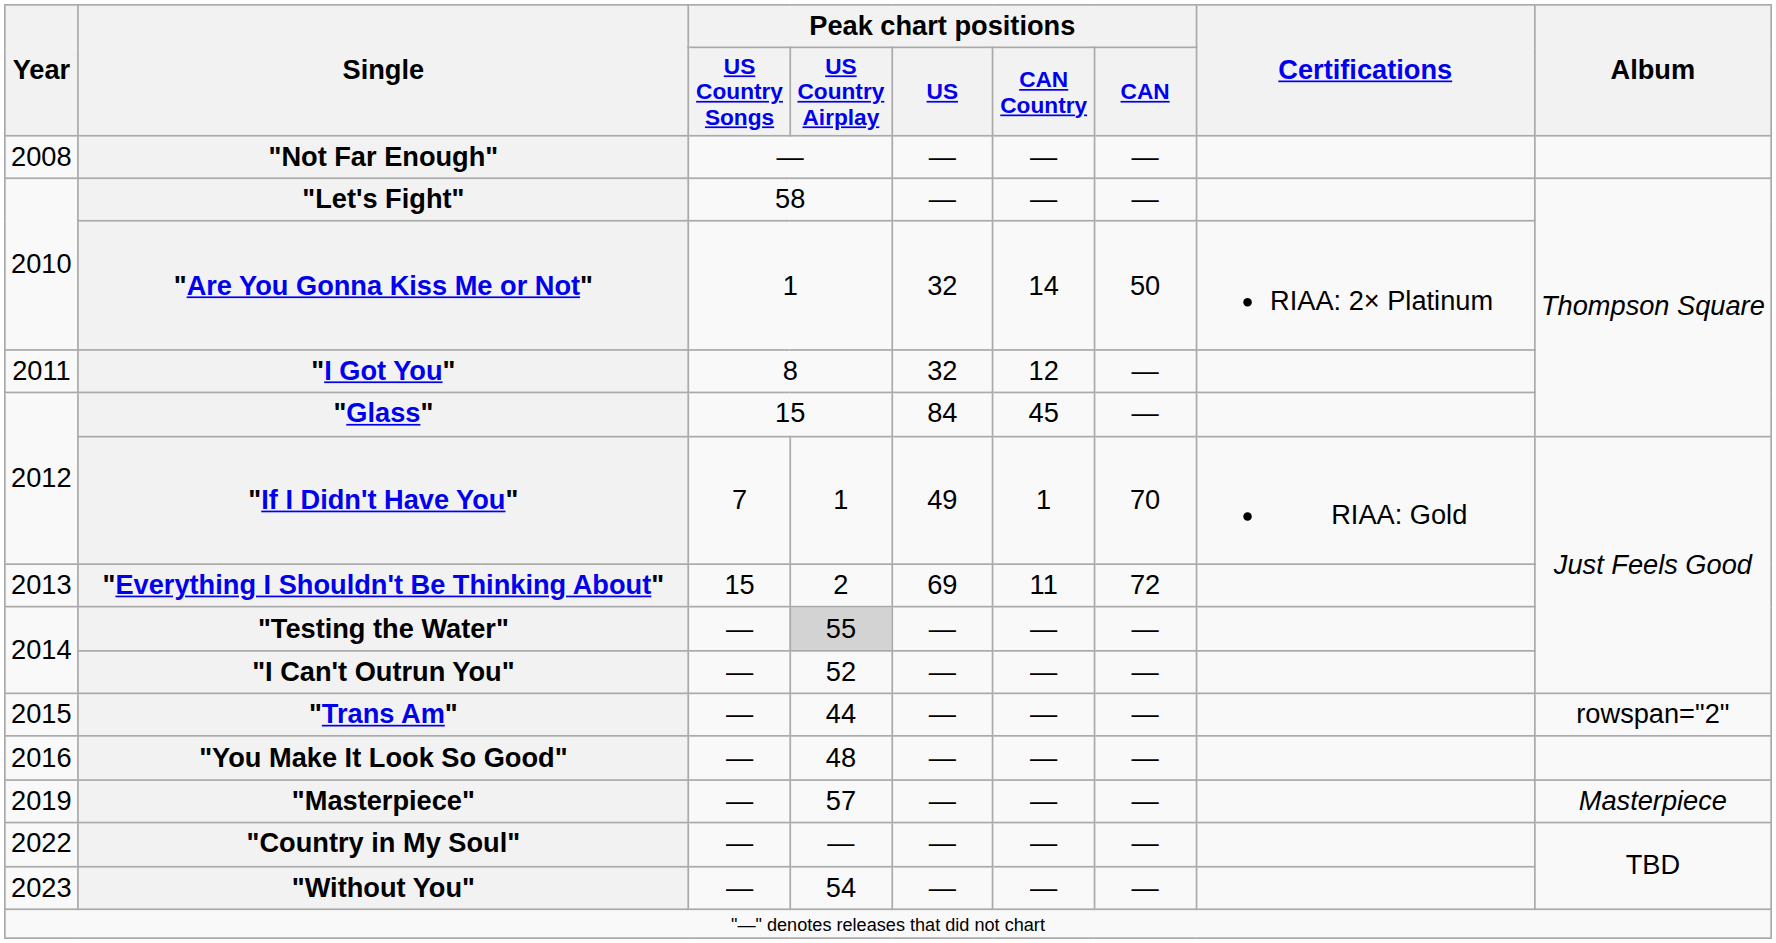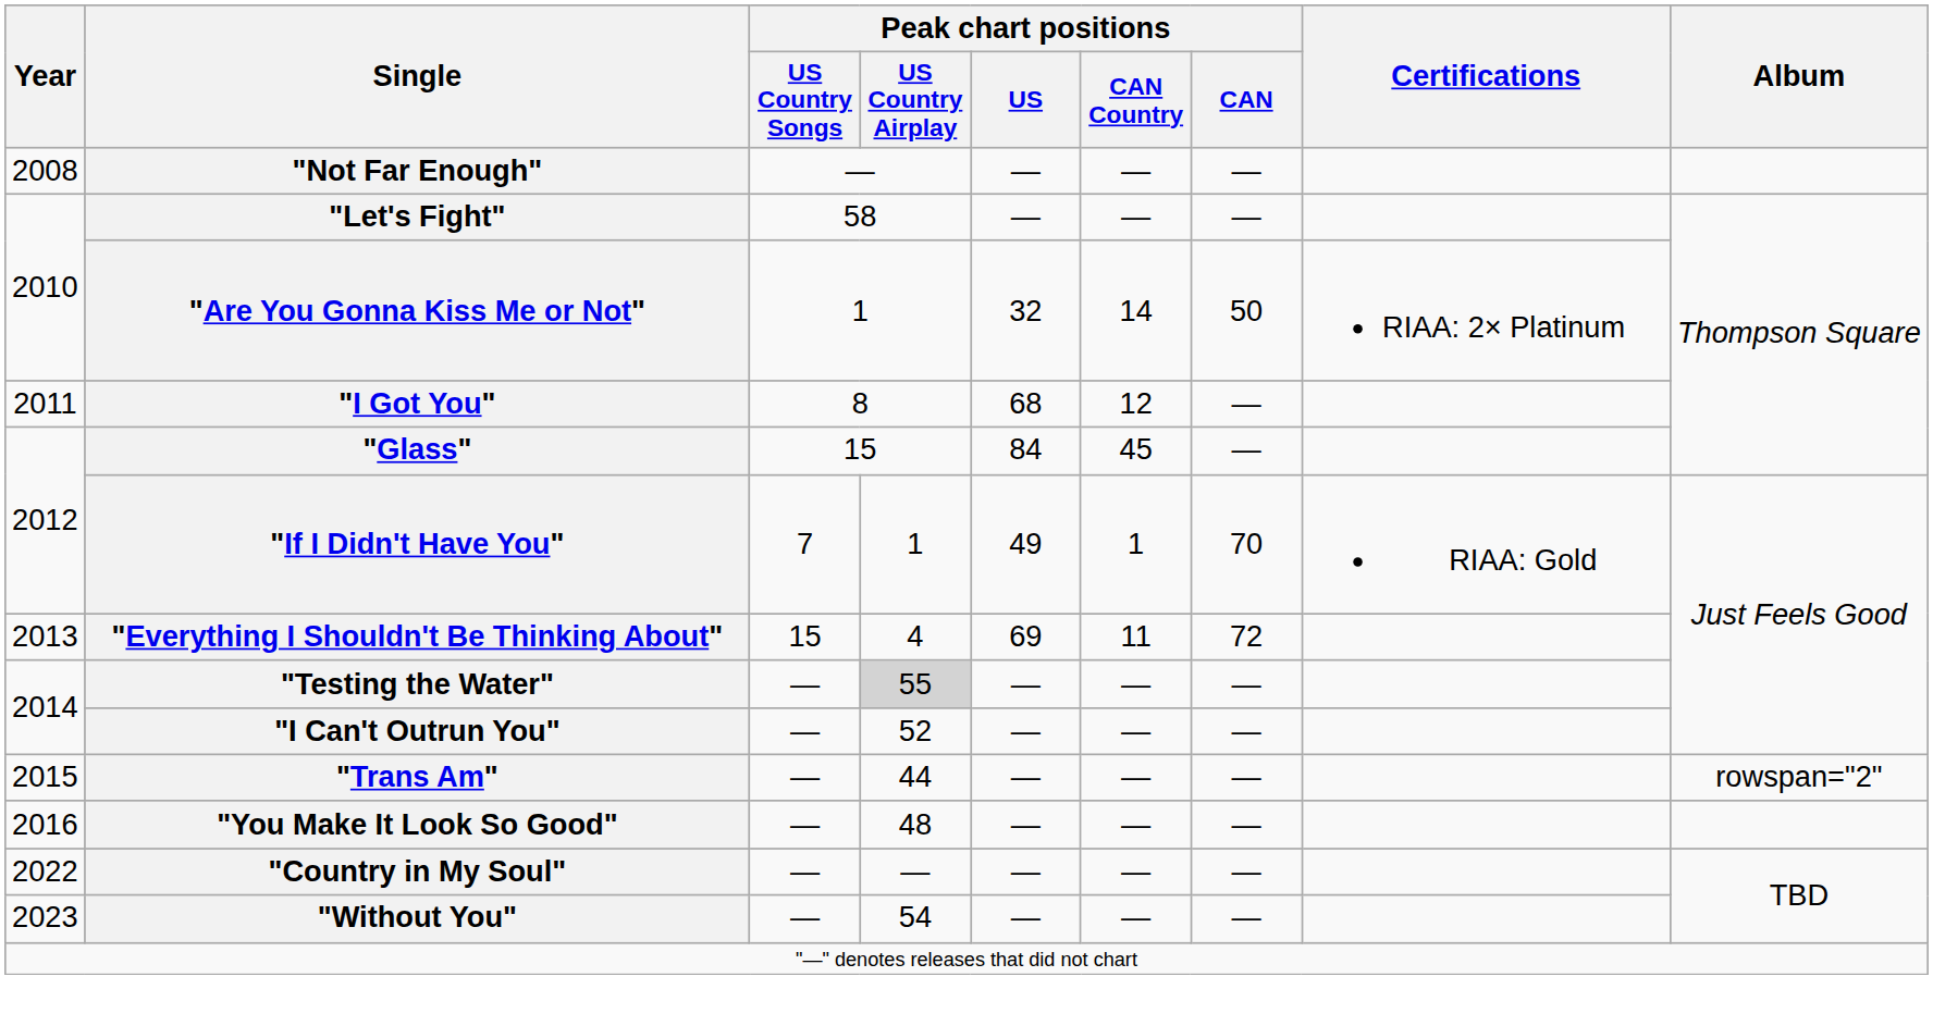"I Got You" | Peak chart positions / US: 32 -> 68
"Everything I Shouldn't Be Thinking About" | Peak chart positions / US Country Airplay: 2 -> 4
- row: 2019 | "Masterpiece" | — | 57 | — | — | — | Masterpiece
